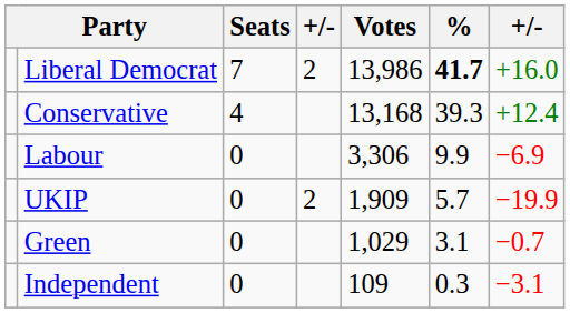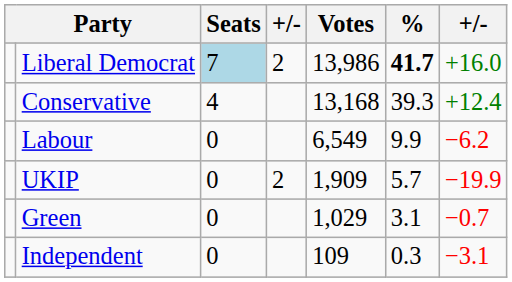Liberal Democrat | Seats: no background -> lightblue background
Labour | Votes: 3,306 -> 6,549
Labour | column 7: −6.9 -> −6.2
